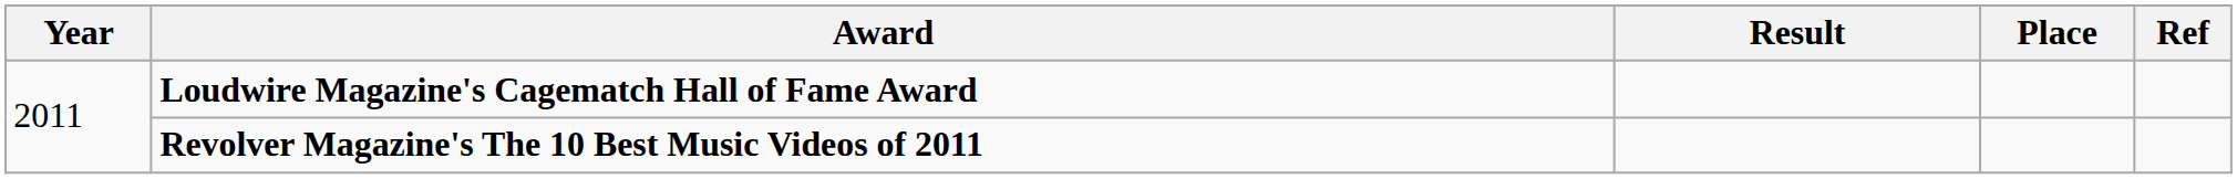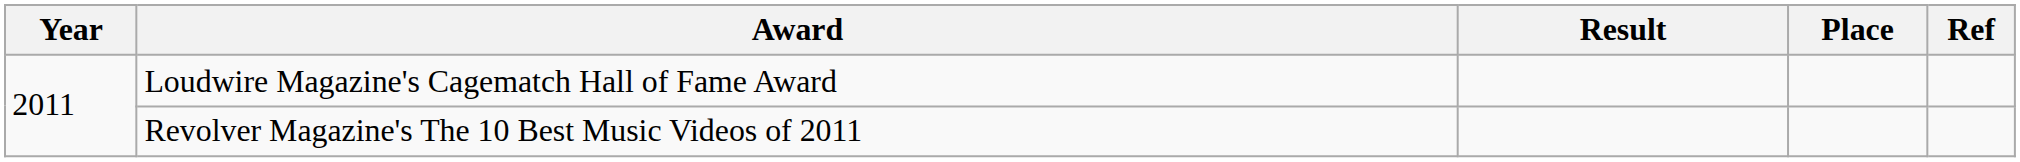Loudwire Magazine's Cagematch Hall of Fame Award | Award: bold -> normal
Revolver Magazine's The 10 Best Music Videos of 2011 | Award: bold -> normal
